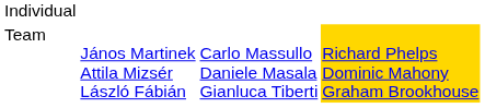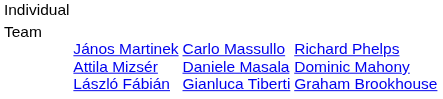Team | column 4: gold background -> no background
